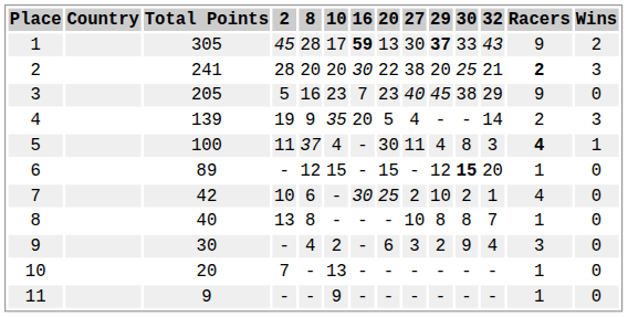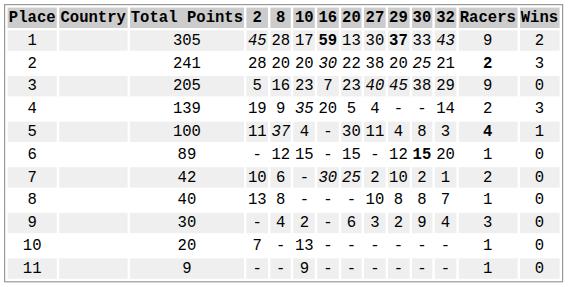row 8 | Racers: 4 -> 2
